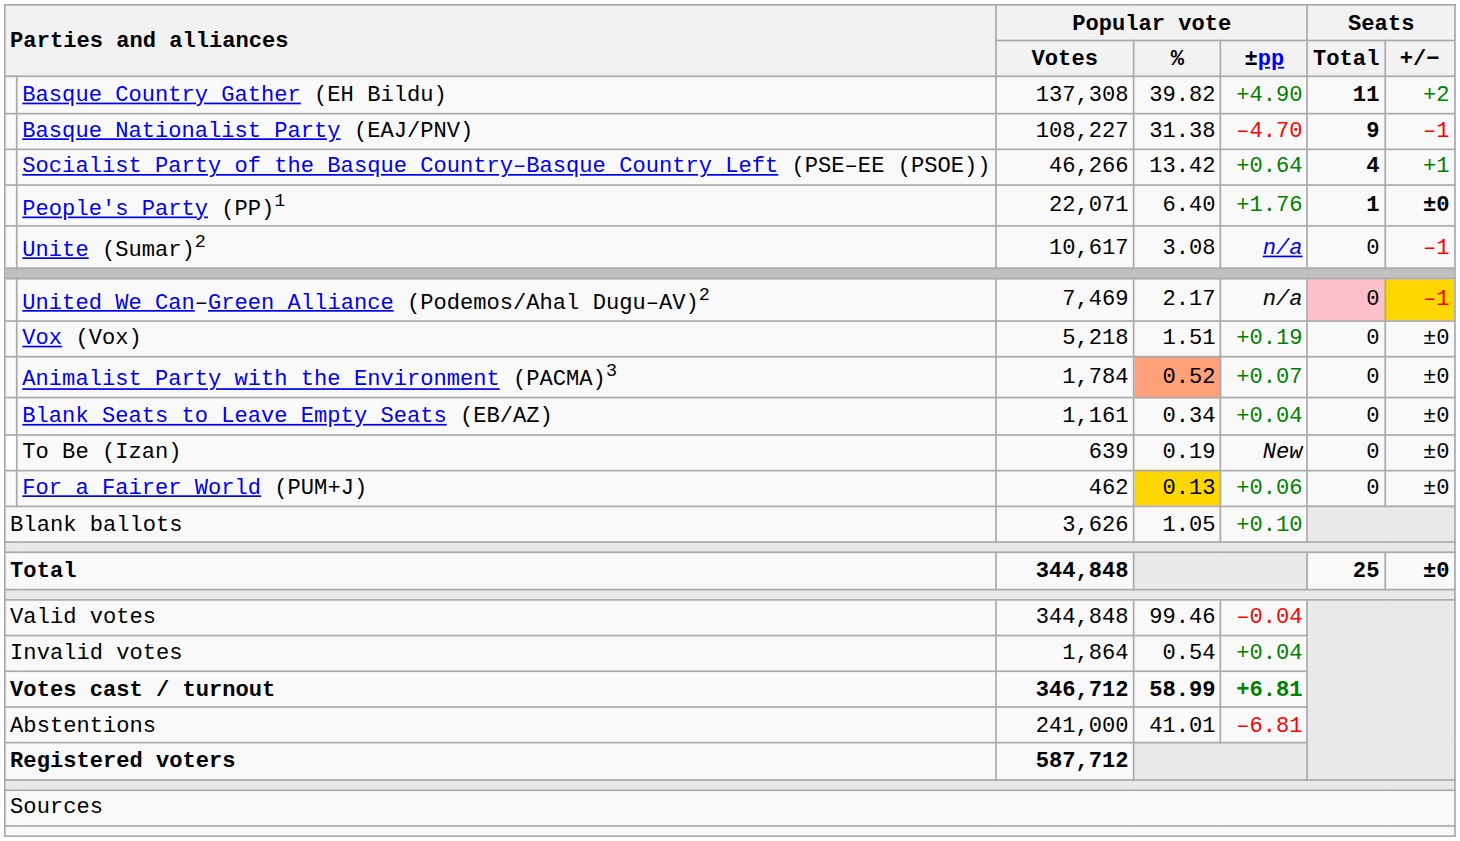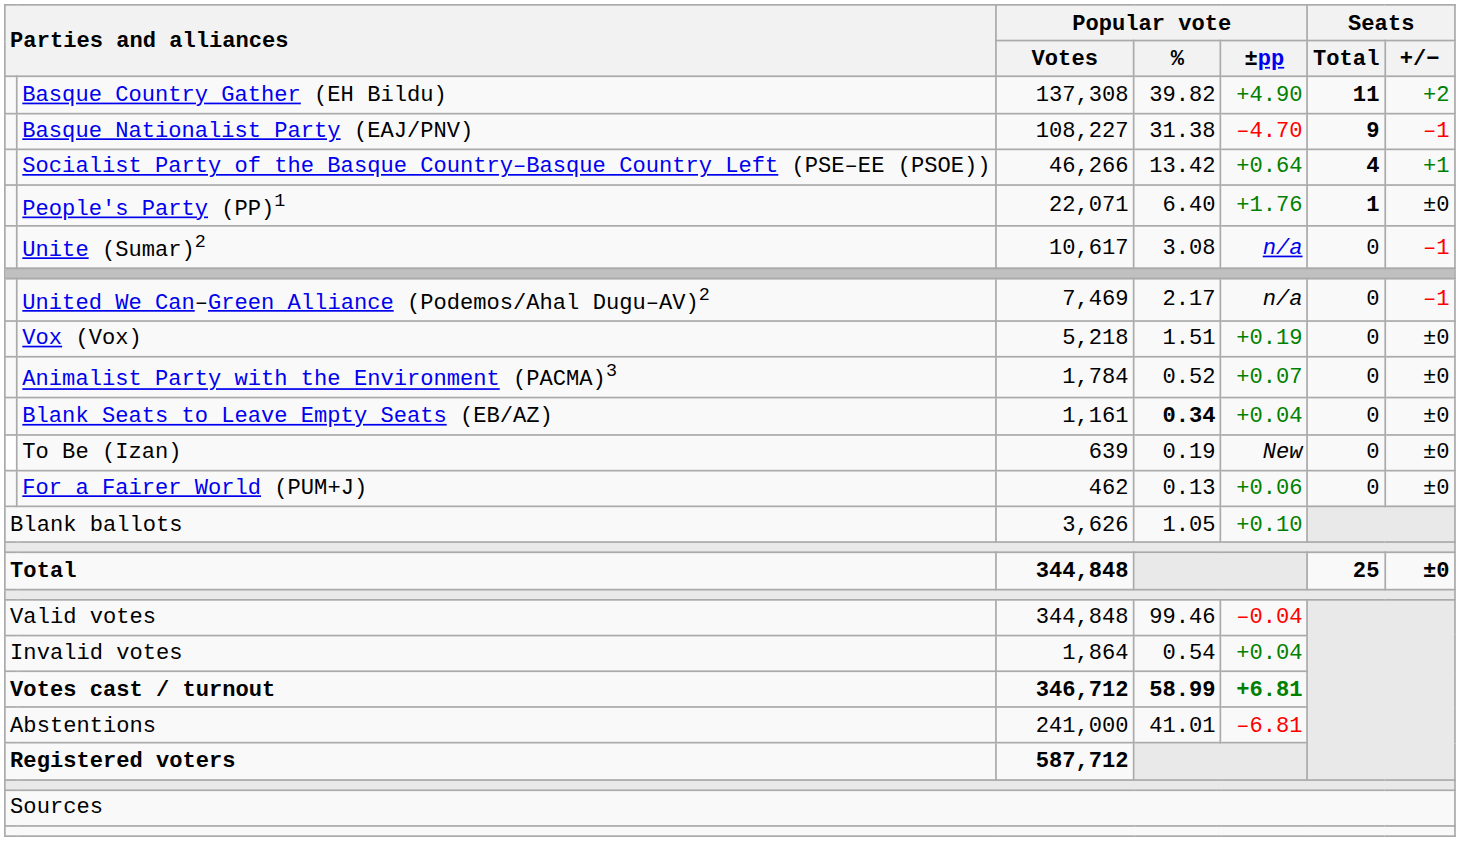People's Party (PP)1 | Seats / +/−: bold -> normal
United We Can–Green Alliance (Podemos/Ahal Dugu–AV)2 | Seats / Total: pink background -> no background
United We Can–Green Alliance (Podemos/Ahal Dugu–AV)2 | Seats / +/−: gold background -> no background
Animalist Party with the Environment (PACMA)3 | Popular vote / %: lightsalmon background -> no background
Blank Seats to Leave Empty Seats (EB/AZ) | Popular vote / %: normal -> bold
For a Fairer World (PUM+J) | Popular vote / %: gold background -> no background
